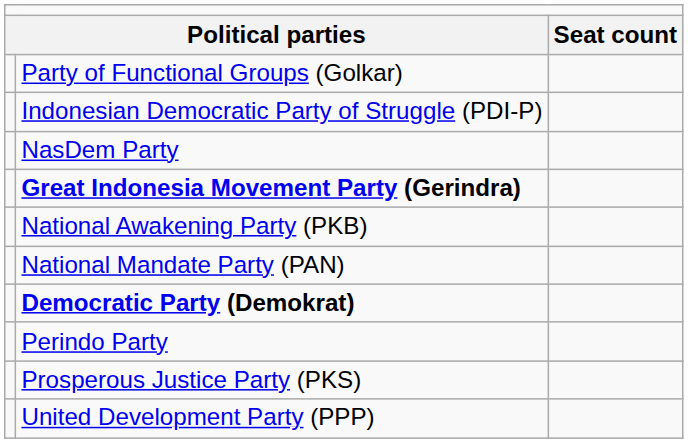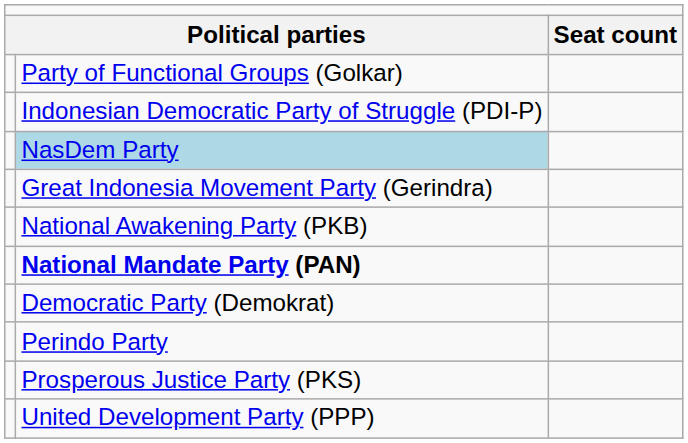NasDem Party | column 2: no background -> lightblue background
Great Indonesia Movement Party (Gerindra) | column 2: bold -> normal
National Mandate Party (PAN) | column 2: normal -> bold
Democratic Party (Demokrat) | column 2: bold -> normal
